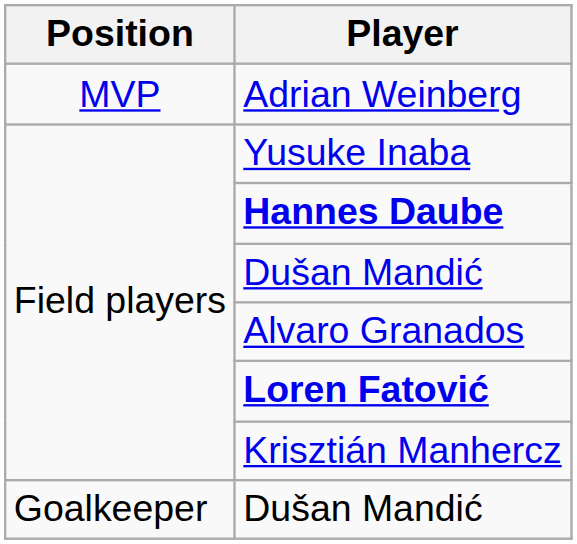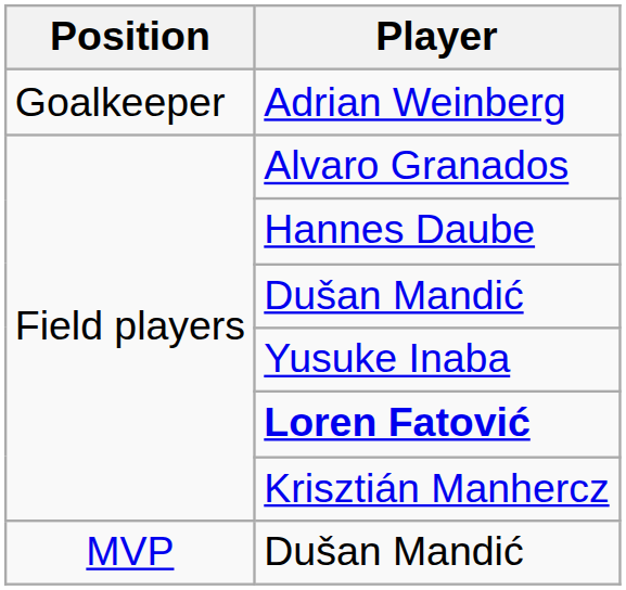row 2 | Position: MVP -> Goalkeeper
row 3 | Player: Yusuke Inaba -> Alvaro Granados
row 4 | Player: bold -> normal
row 6 | Player: Alvaro Granados -> Yusuke Inaba
row 9 | Position: Goalkeeper -> MVP
